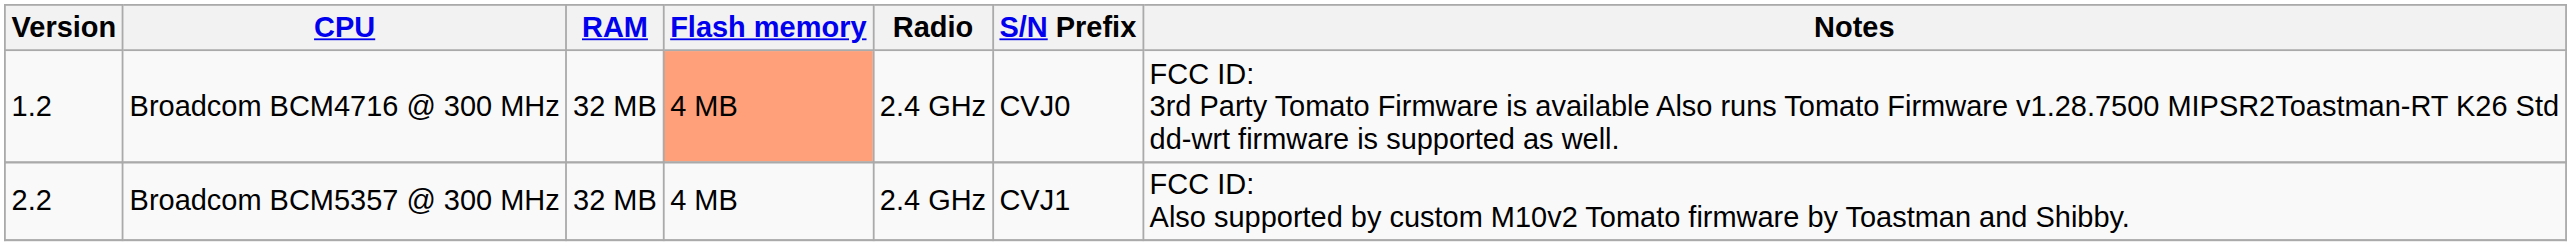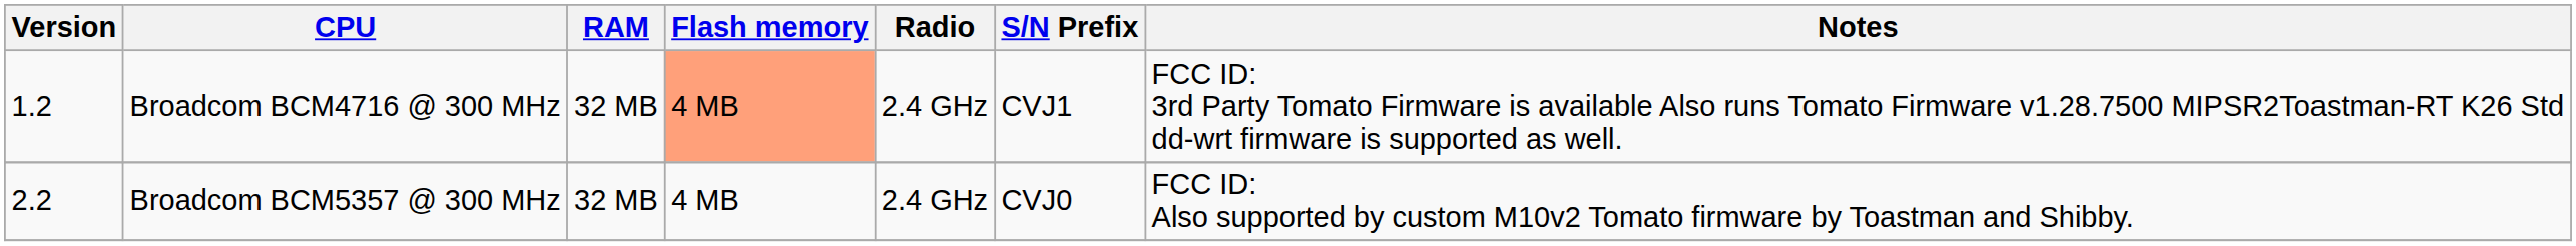Broadcom BCM4716 @ 300 MHz | S/N Prefix: CVJ0 -> CVJ1
Broadcom BCM5357 @ 300 MHz | S/N Prefix: CVJ1 -> CVJ0
